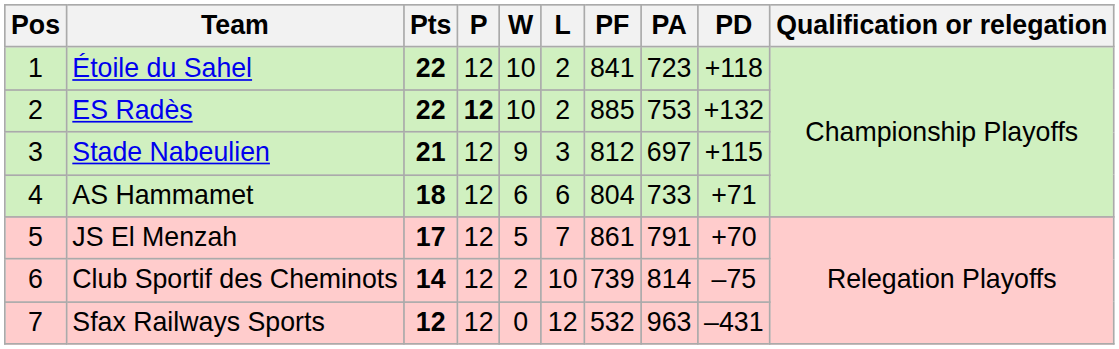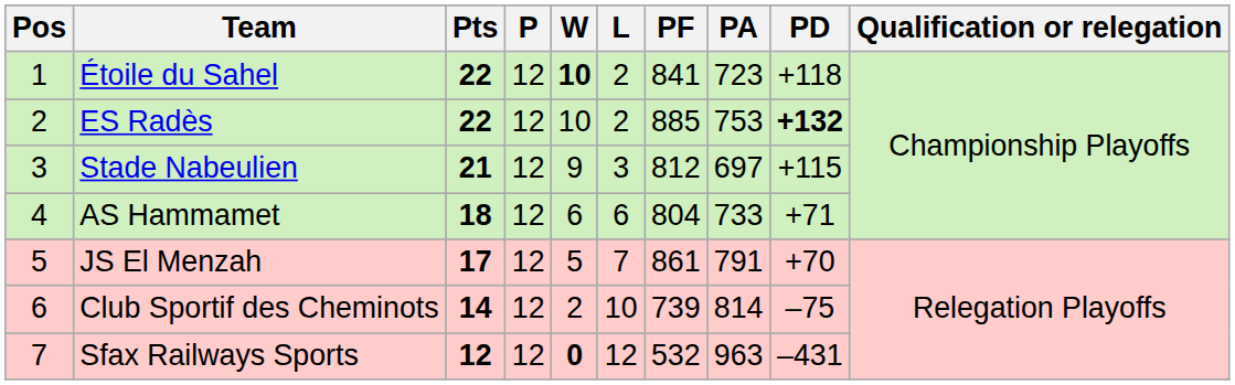Étoile du Sahel | W: normal -> bold
ES Radès | P: bold -> normal
ES Radès | PD: normal -> bold
Sfax Railways Sports | W: normal -> bold
